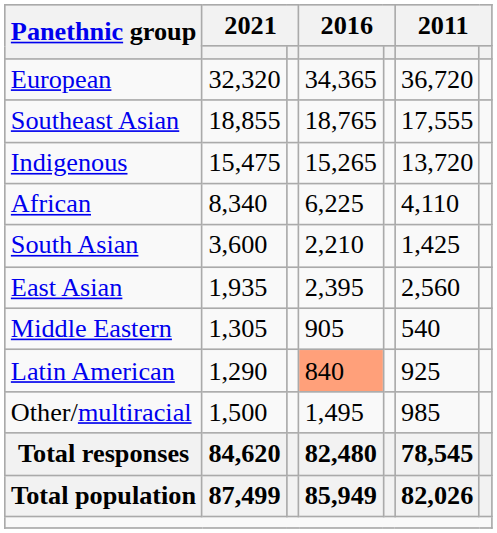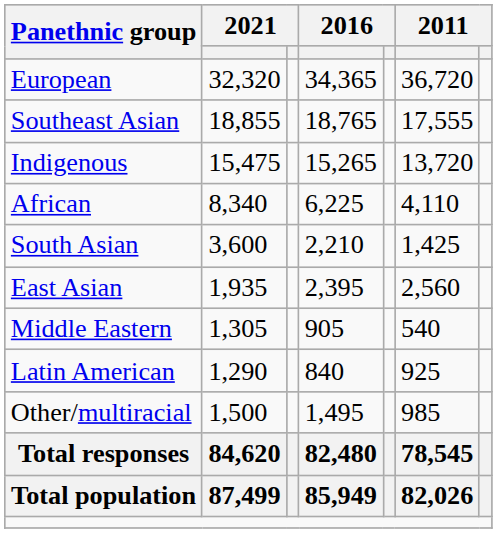Latin American | column 4: lightsalmon background -> no background
